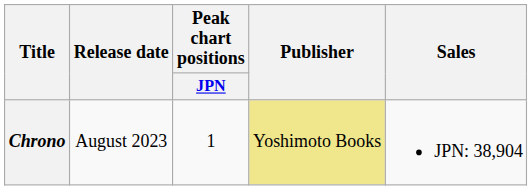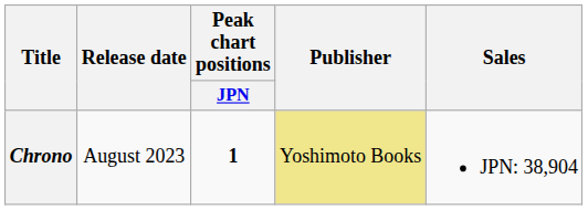Chrono | Peak chart positions / JPN: normal -> bold
